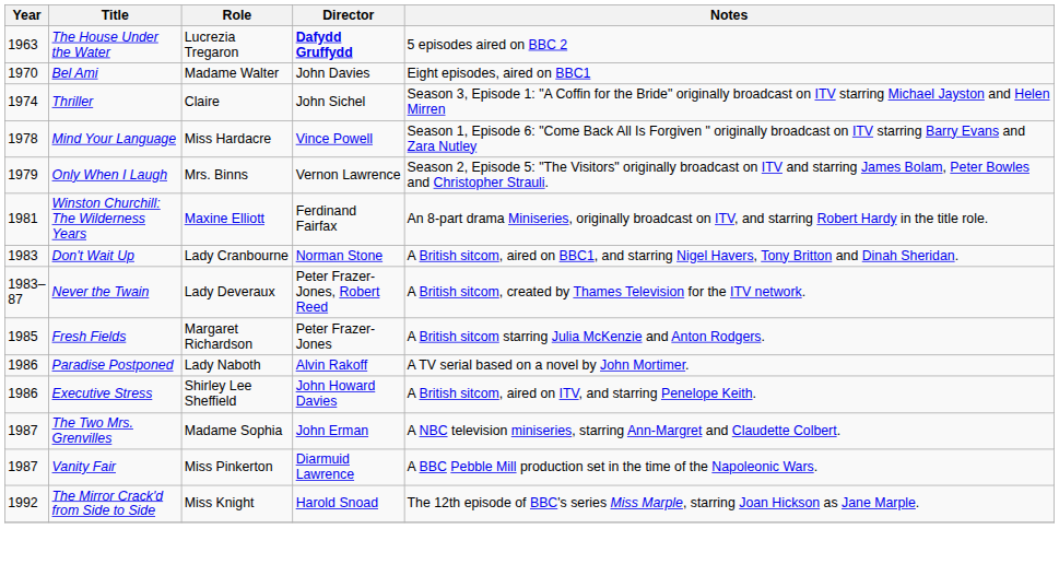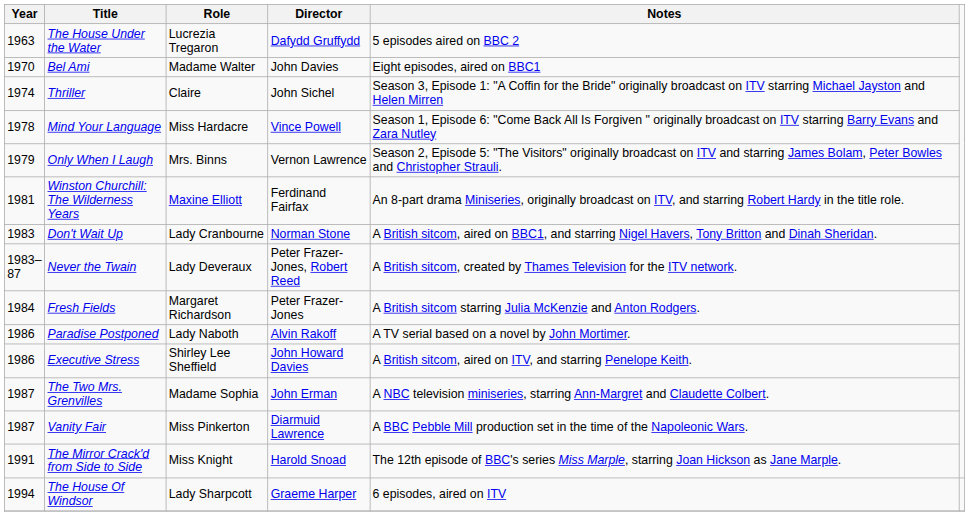The House Under the Water | Director: bold -> normal
Fresh Fields | Year: 1985 -> 1984
The Mirror Crack'd from Side to Side | Year: 1992 -> 1991
+ row: 1994 | The House Of Windsor | Lady Sharpcott | Graeme Harper | 6 episodes, aired on ITV
